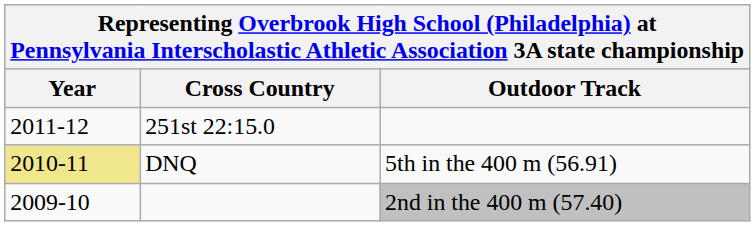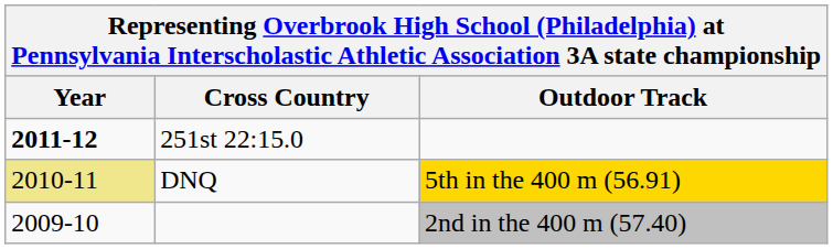251st 22:15.0 | Year: normal -> bold
DNQ | Outdoor Track: no background -> gold background
